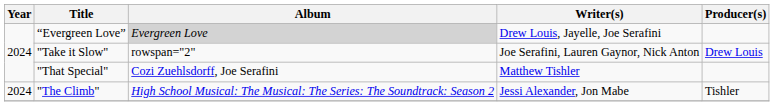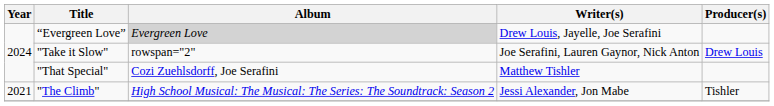"The Climb" | Year: 2024 -> 2021
